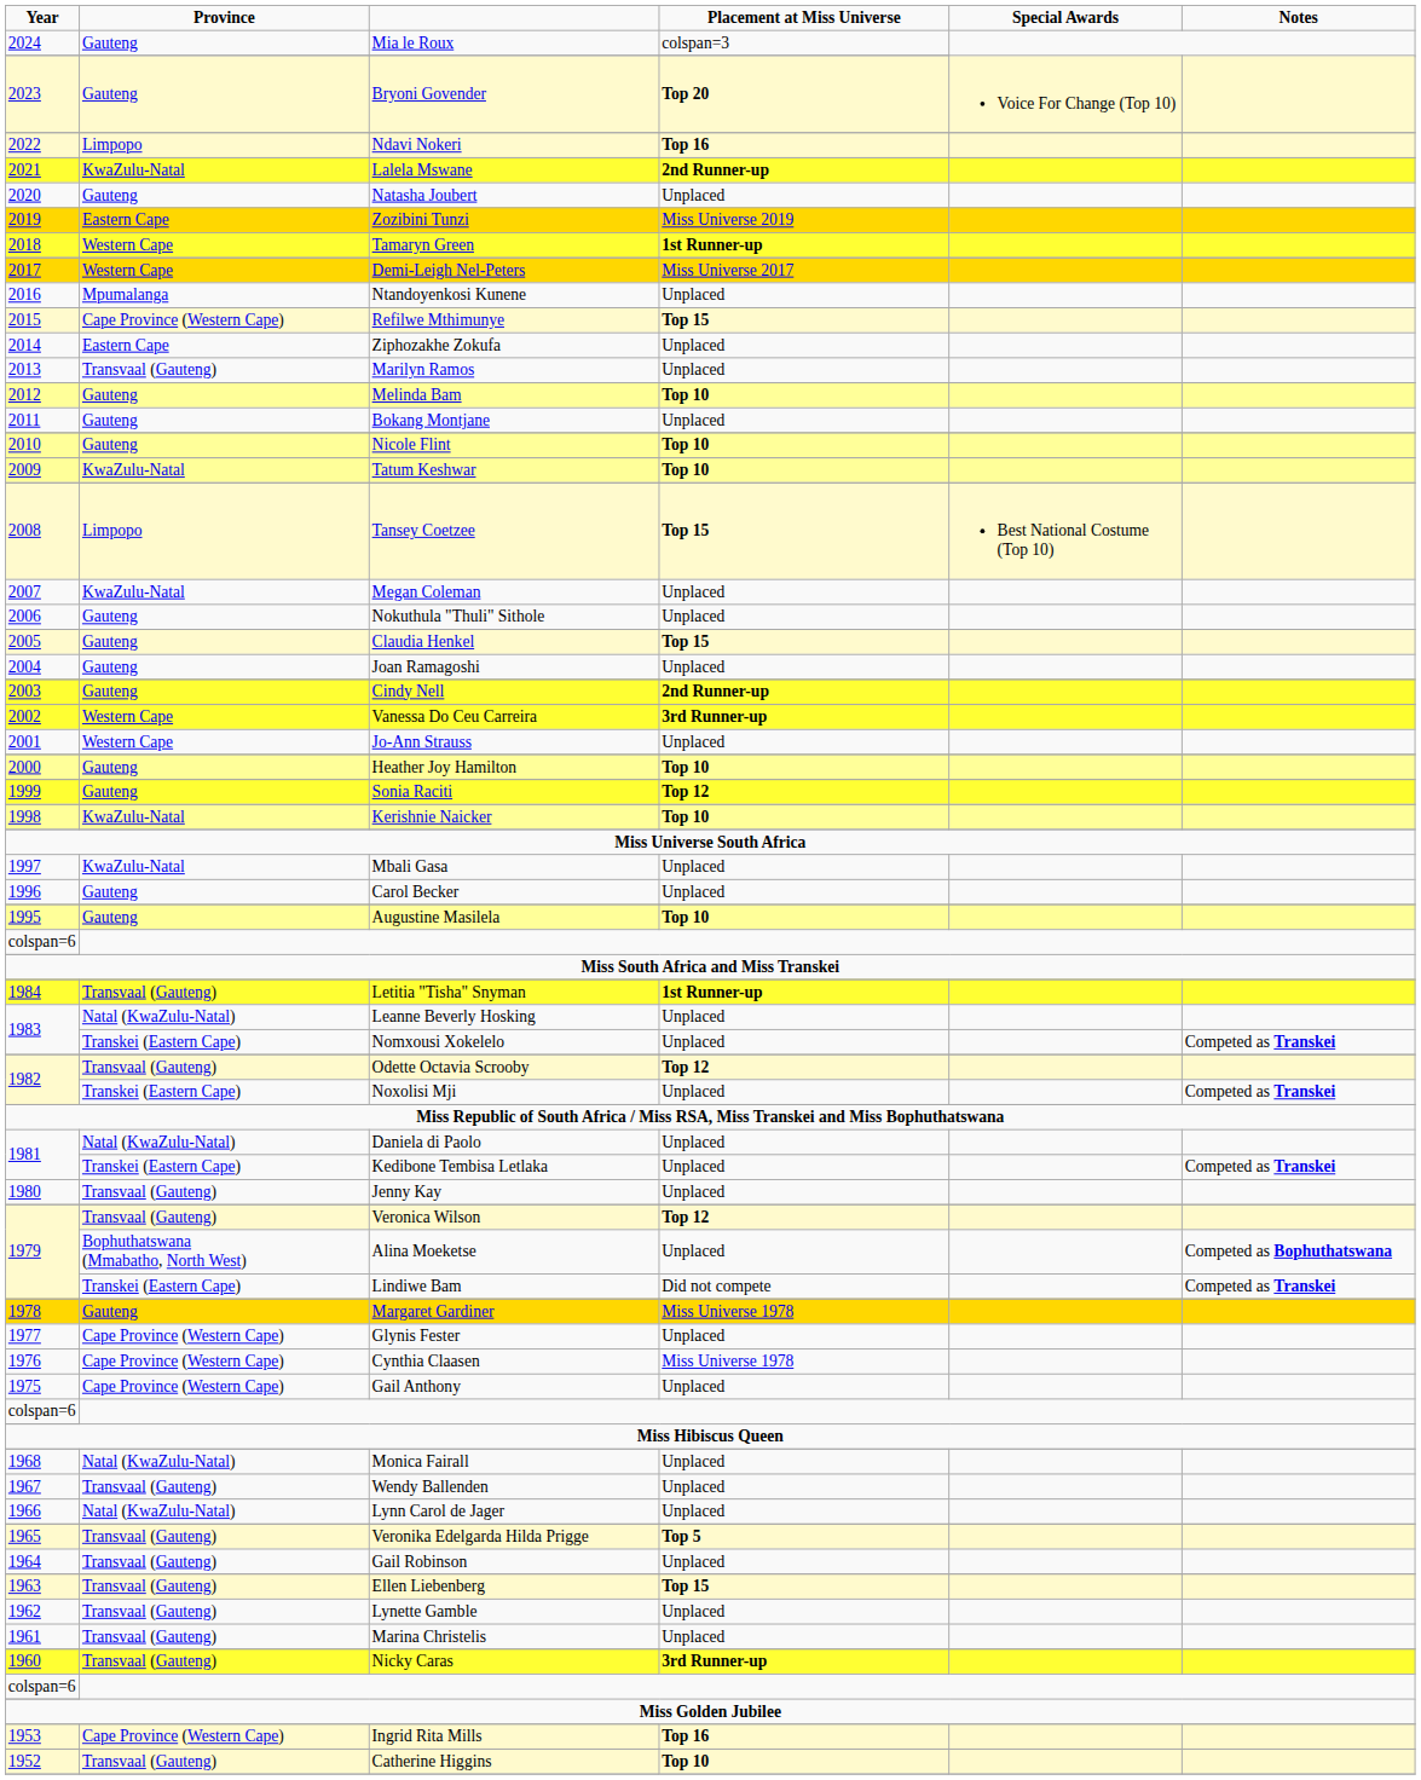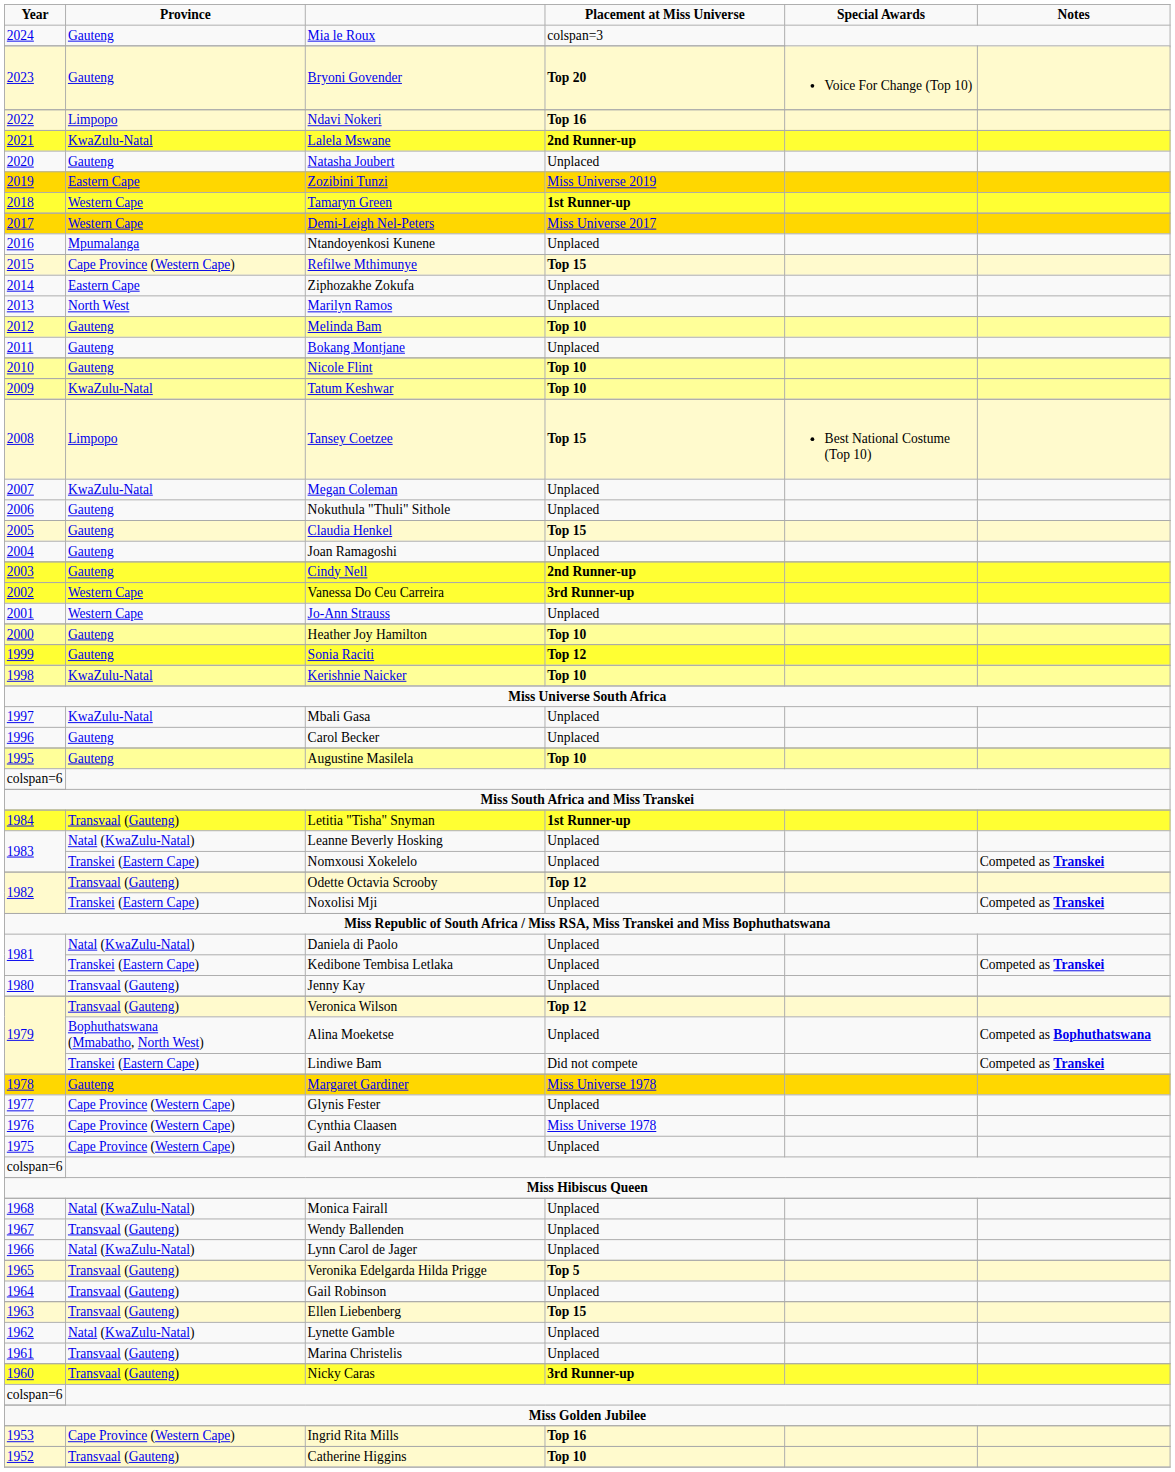Marilyn Ramos | Province: Transvaal (Gauteng) -> North West
Lynette Gamble | Province: Transvaal (Gauteng) -> Natal (KwaZulu-Natal)
